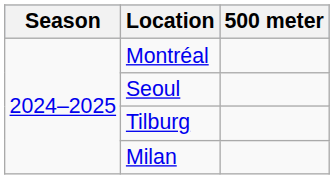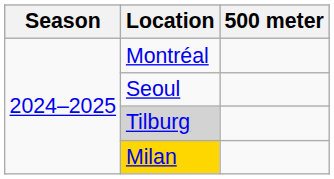Tilburg | Location: no background -> lightgrey background
Milan | Location: no background -> gold background
